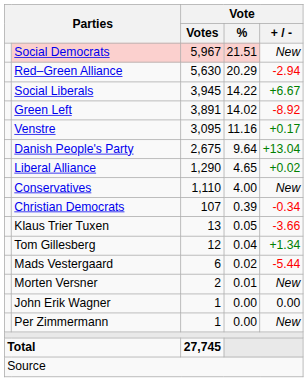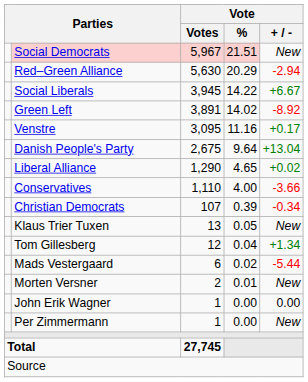Conservatives | Vote / + / -: New -> -3.66
Klaus Trier Tuxen | Vote / + / -: -3.66 -> New
